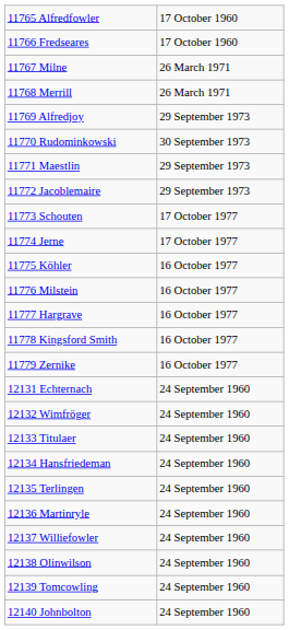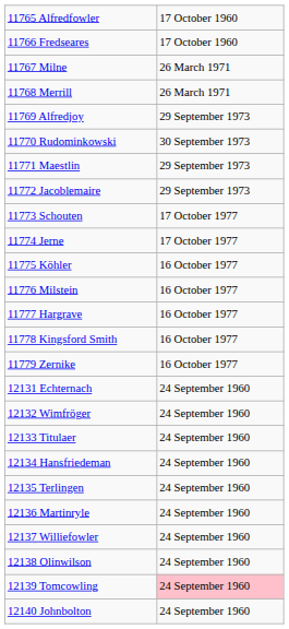12139 Tomcowling | column 2: no background -> pink background
